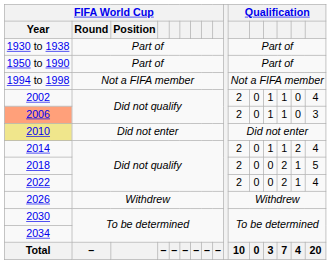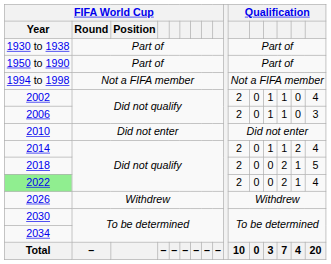2006 | FIFA World Cup / Year: lightsalmon background -> no background
2010 | FIFA World Cup / Year: khaki background -> no background
2022 | FIFA World Cup / Year: no background -> lightgreen background
